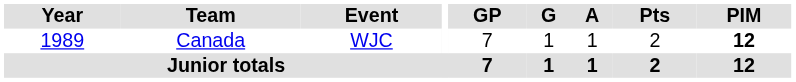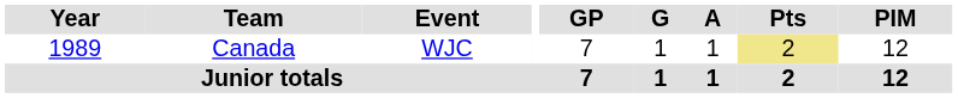Canada | Pts: no background -> khaki background
Canada | PIM: bold -> normal
